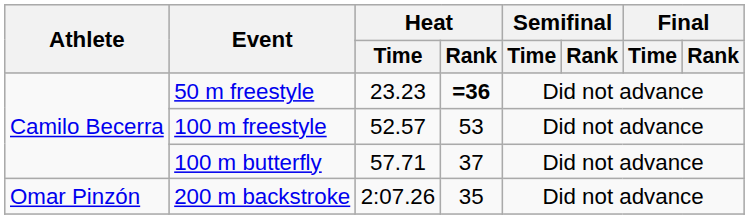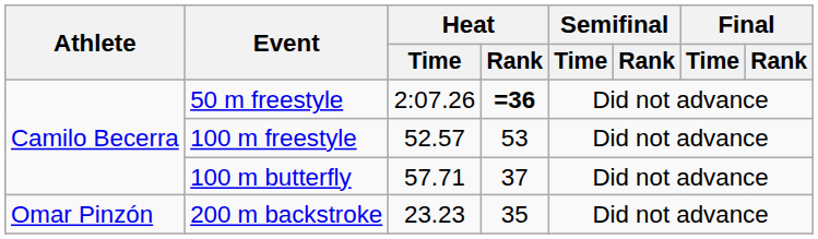50 m freestyle | Heat / Time: 23.23 -> 2:07.26
200 m backstroke | Heat / Time: 2:07.26 -> 23.23
